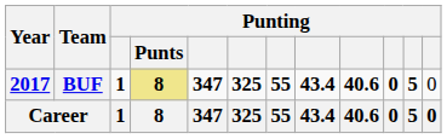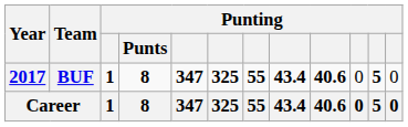BUF | Punting / Punts: khaki background -> no background
BUF | column 10: bold -> normal
